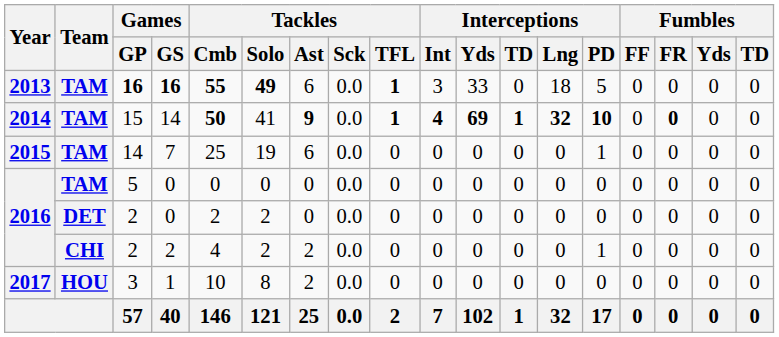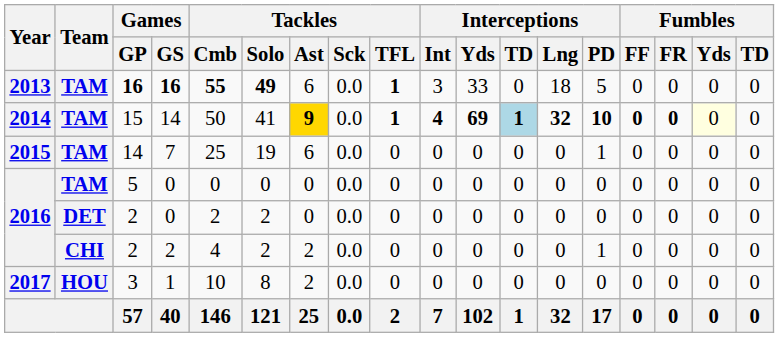15 | Tackles / Cmb: bold -> normal
15 | Tackles / Ast: no background -> gold background
15 | Interceptions / TD: no background -> lightblue background
15 | Fumbles / FF: normal -> bold
15 | Fumbles / Yds: no background -> lightyellow background
